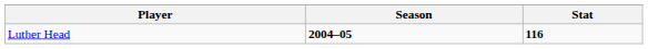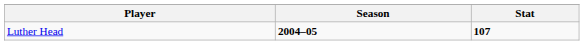Luther Head | Stat: 116 -> 107
